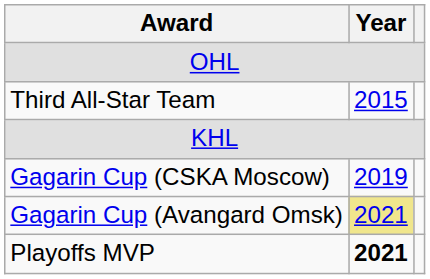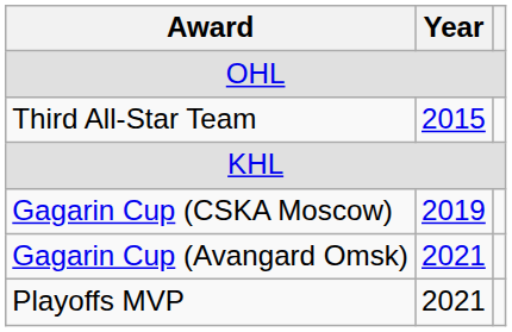Gagarin Cup (Avangard Omsk) | Year: khaki background -> no background
Playoffs MVP | Year: bold -> normal
